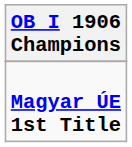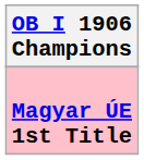row 2 | column 1: no background -> pink background
